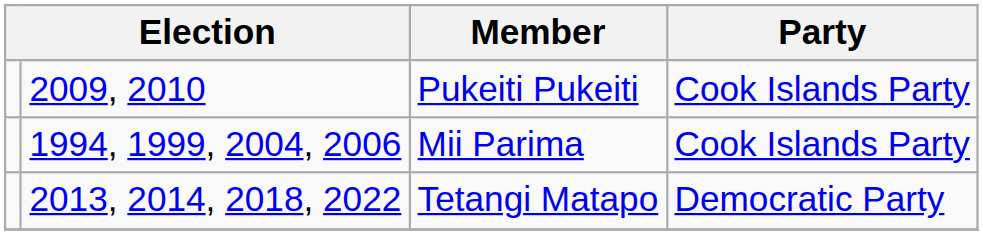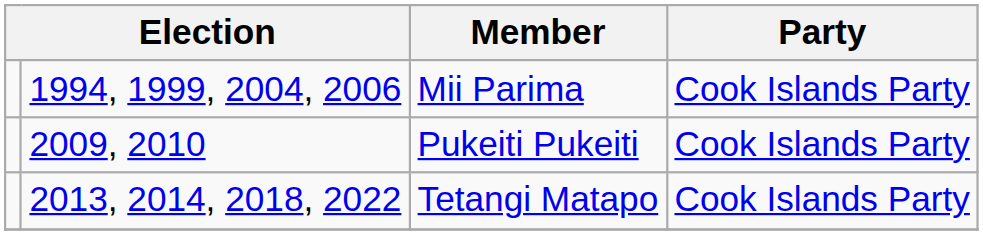rows swapped: Mii Parima <-> Pukeiti Pukeiti
Tetangi Matapo | Party: Democratic Party -> Cook Islands Party
